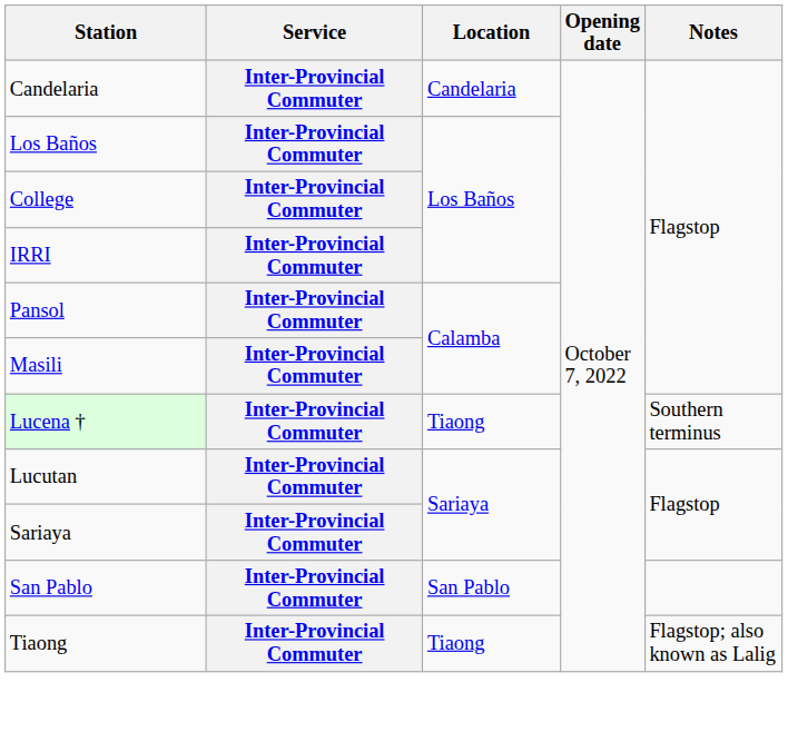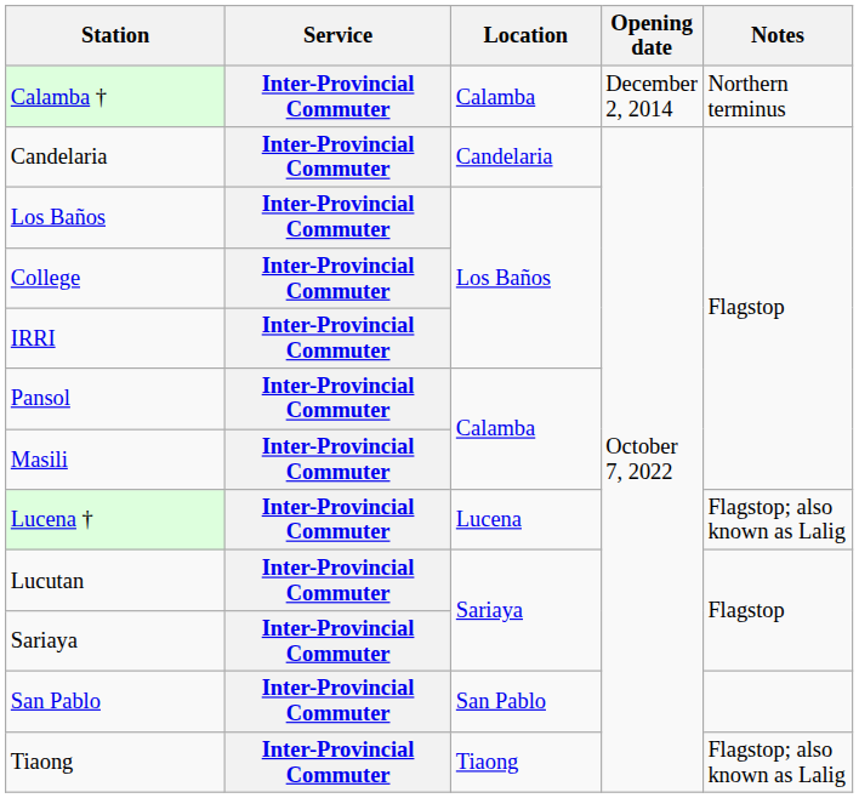+ row: Calamba † | Inter-Provincial Commuter | Calamba | December 2, 2014 | Northern terminus
Lucena † | Location: Tiaong -> Lucena
Lucena † | Notes: Southern terminus -> Flagstop; also known as Lalig
